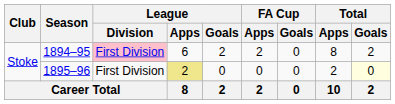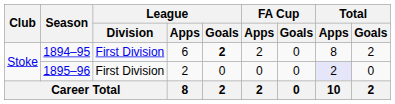1894–95 | League / Division: pink background -> no background
1894–95 | League / Goals: normal -> bold
1895–96 | League / Apps: khaki background -> no background
1895–96 | Total / Apps: no background -> lavender background
1895–96 | Total / Goals: lightyellow background -> no background
